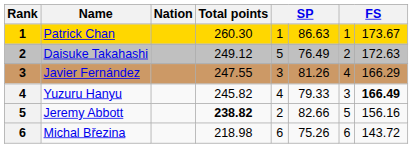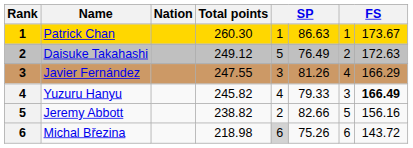Jeremy Abbott | Total points: bold -> normal
Michal Březina | column 5: no background -> lightgrey background
